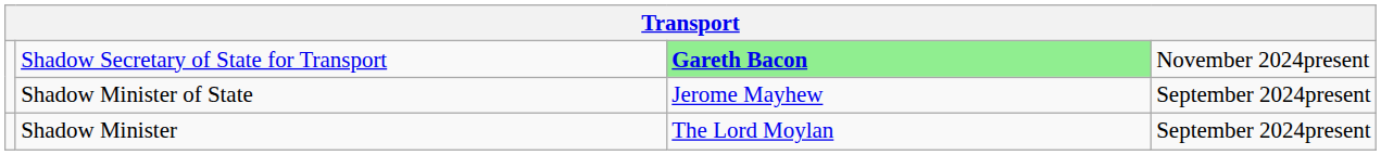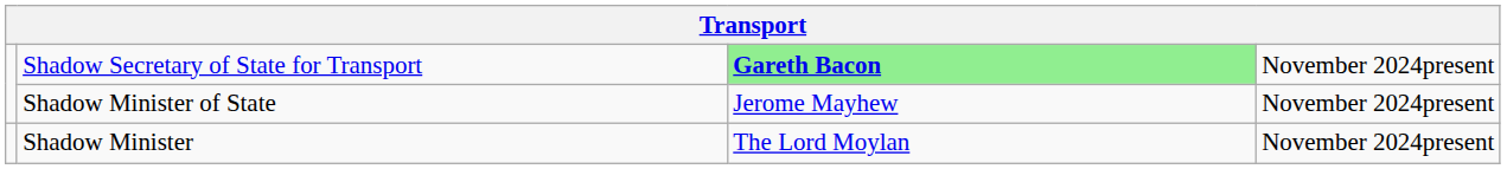Shadow Minister of State | column 4: September 2024present -> November 2024present
Shadow Minister | column 4: September 2024present -> November 2024present
